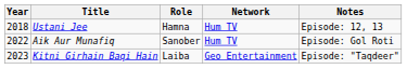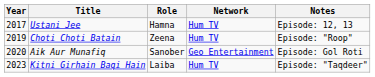Ustani Jee | Year: 2018 -> 2017
+ row: 2019 | Choti Choti Batain | Zeena | Hum TV | Episode: "Roop"
Aik Aur Munafiq | Year: 2022 -> 2020
Aik Aur Munafiq | Network: Hum TV -> Geo Entertainment
Kitni Girhain Baqi Hain | Network: Geo Entertainment -> Hum TV
